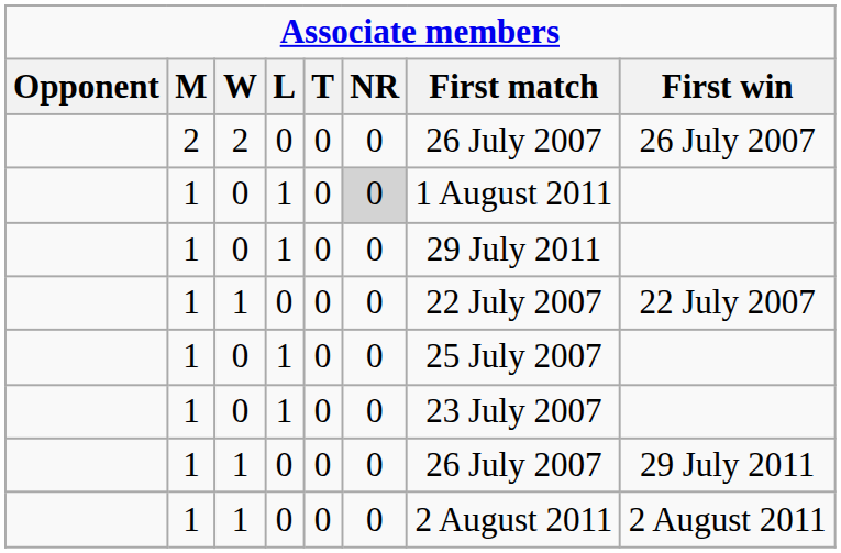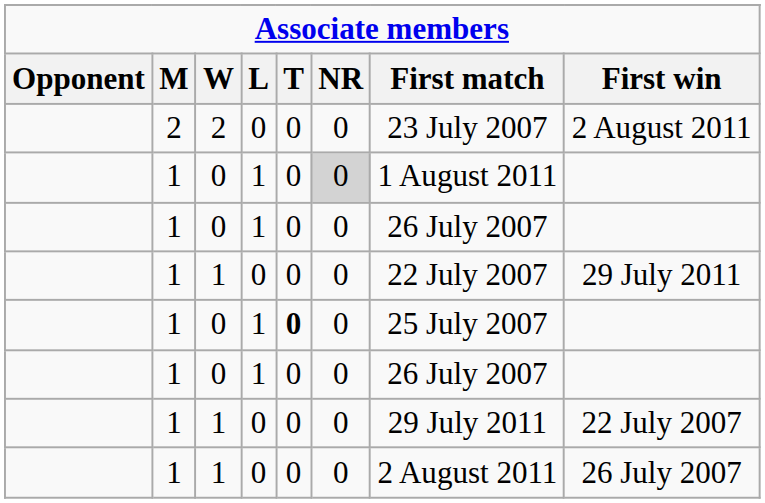row 3 | First match: 26 July 2007 -> 23 July 2007
row 3 | First win: 26 July 2007 -> 2 August 2011
row 5 | First match: 29 July 2011 -> 26 July 2007
row 6 | First win: 22 July 2007 -> 29 July 2011
row 7 | T: normal -> bold
row 8 | First match: 23 July 2007 -> 26 July 2007
row 9 | First match: 26 July 2007 -> 29 July 2011
row 9 | First win: 29 July 2011 -> 22 July 2007
row 10 | First win: 2 August 2011 -> 26 July 2007
